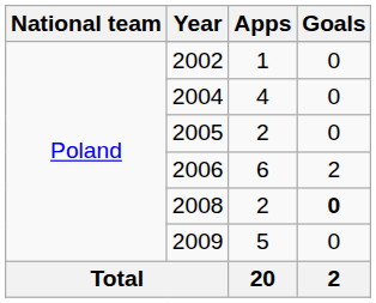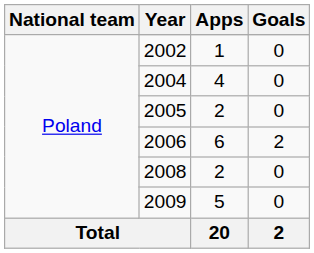2008 | Goals: bold -> normal
